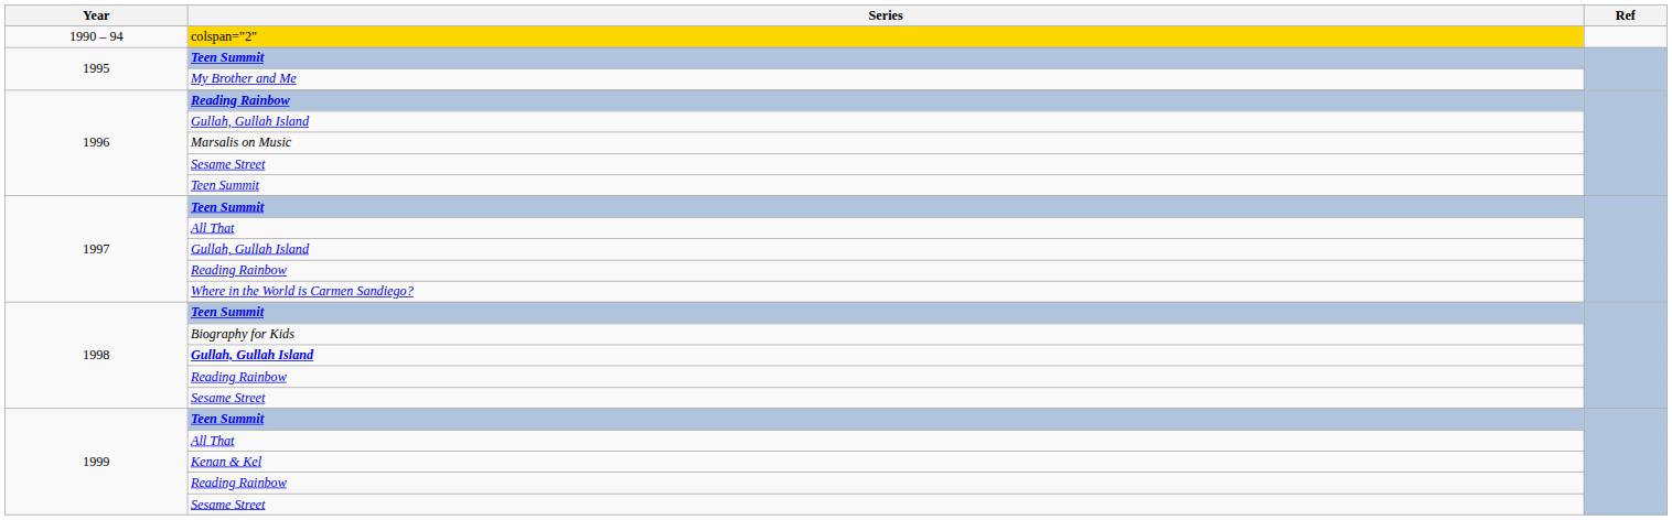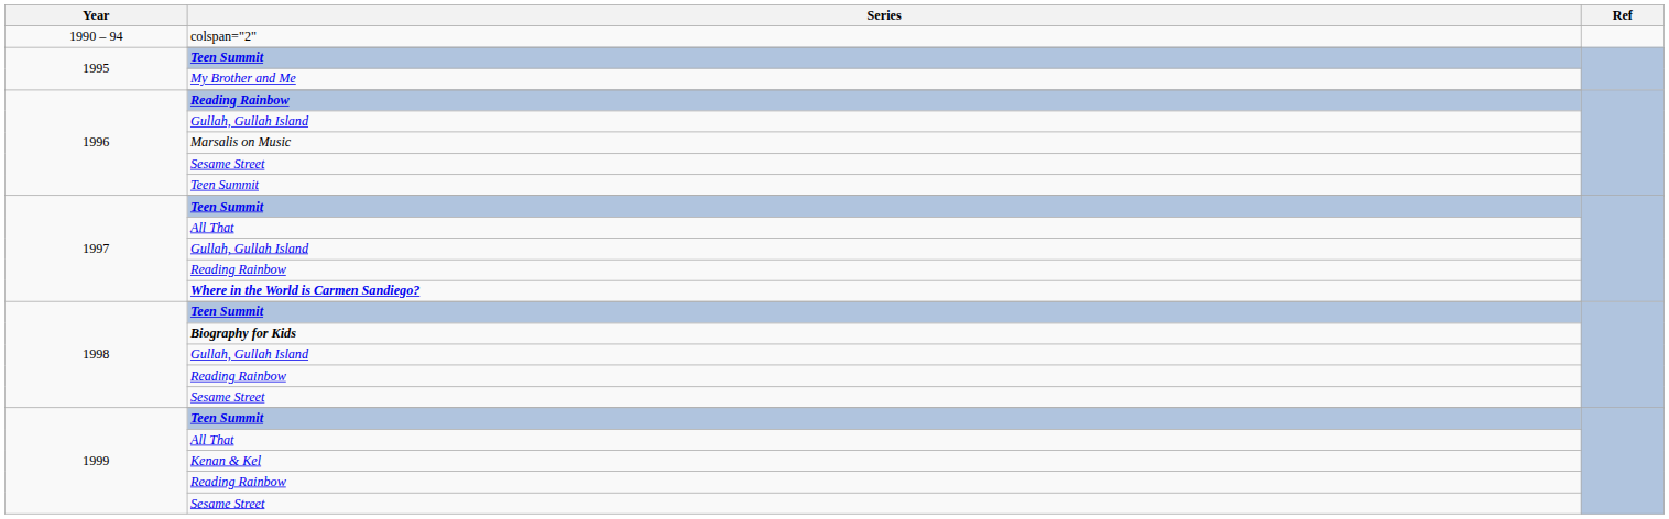colspan="2" | Series: gold background -> no background
Where in the World is Carmen Sandiego? | Series: normal -> bold
Biography for Kids | Series: normal -> bold
1998 / Gullah, Gullah Island | Series: bold -> normal
